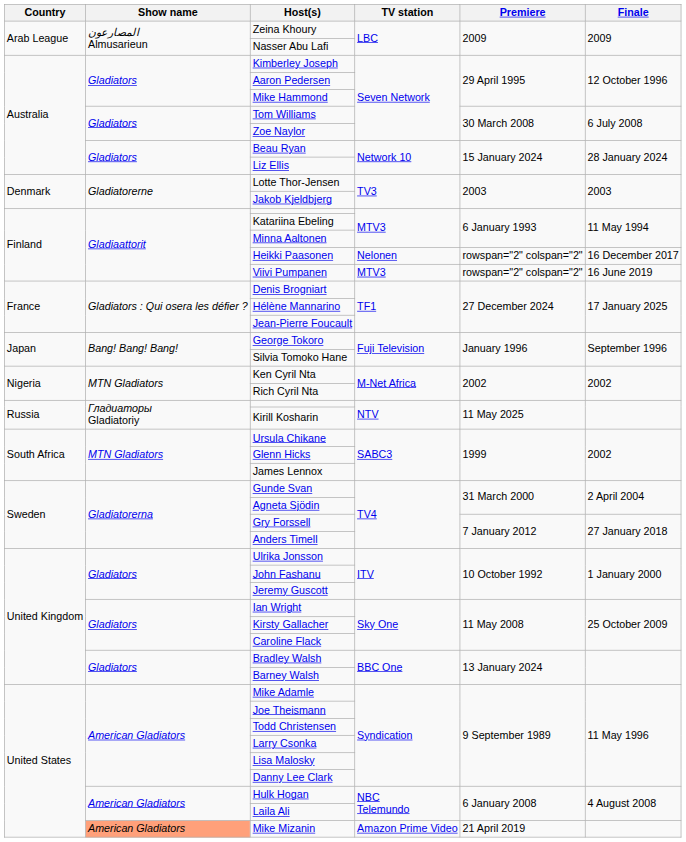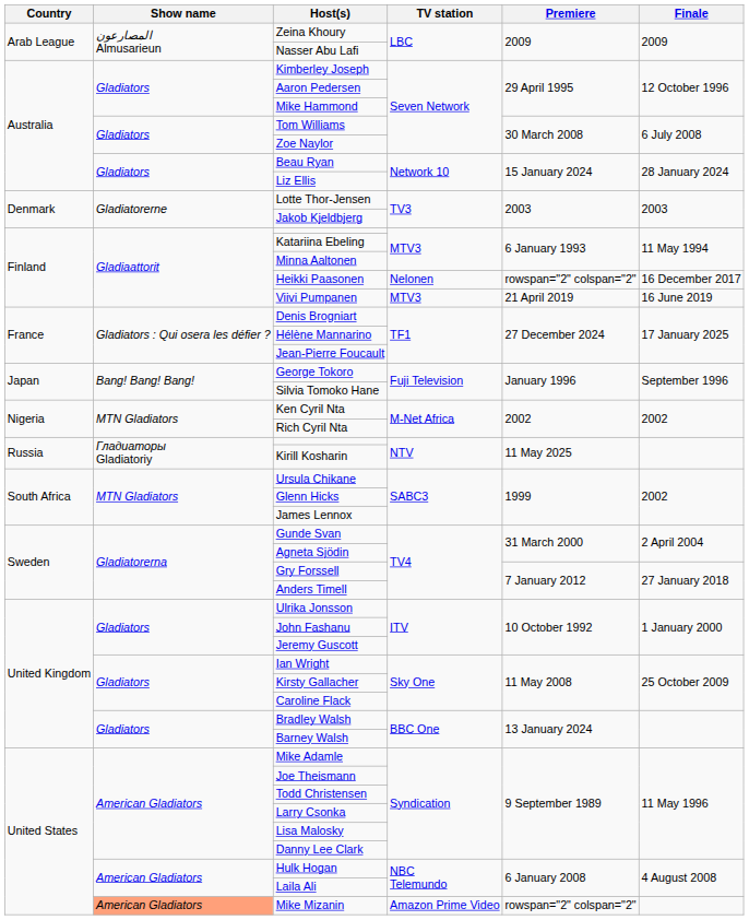Viivi Pumpanen | Premiere: rowspan="2" colspan="2" -> 21 April 2019
Mike Mizanin | Premiere: 21 April 2019 -> rowspan="2" colspan="2"
